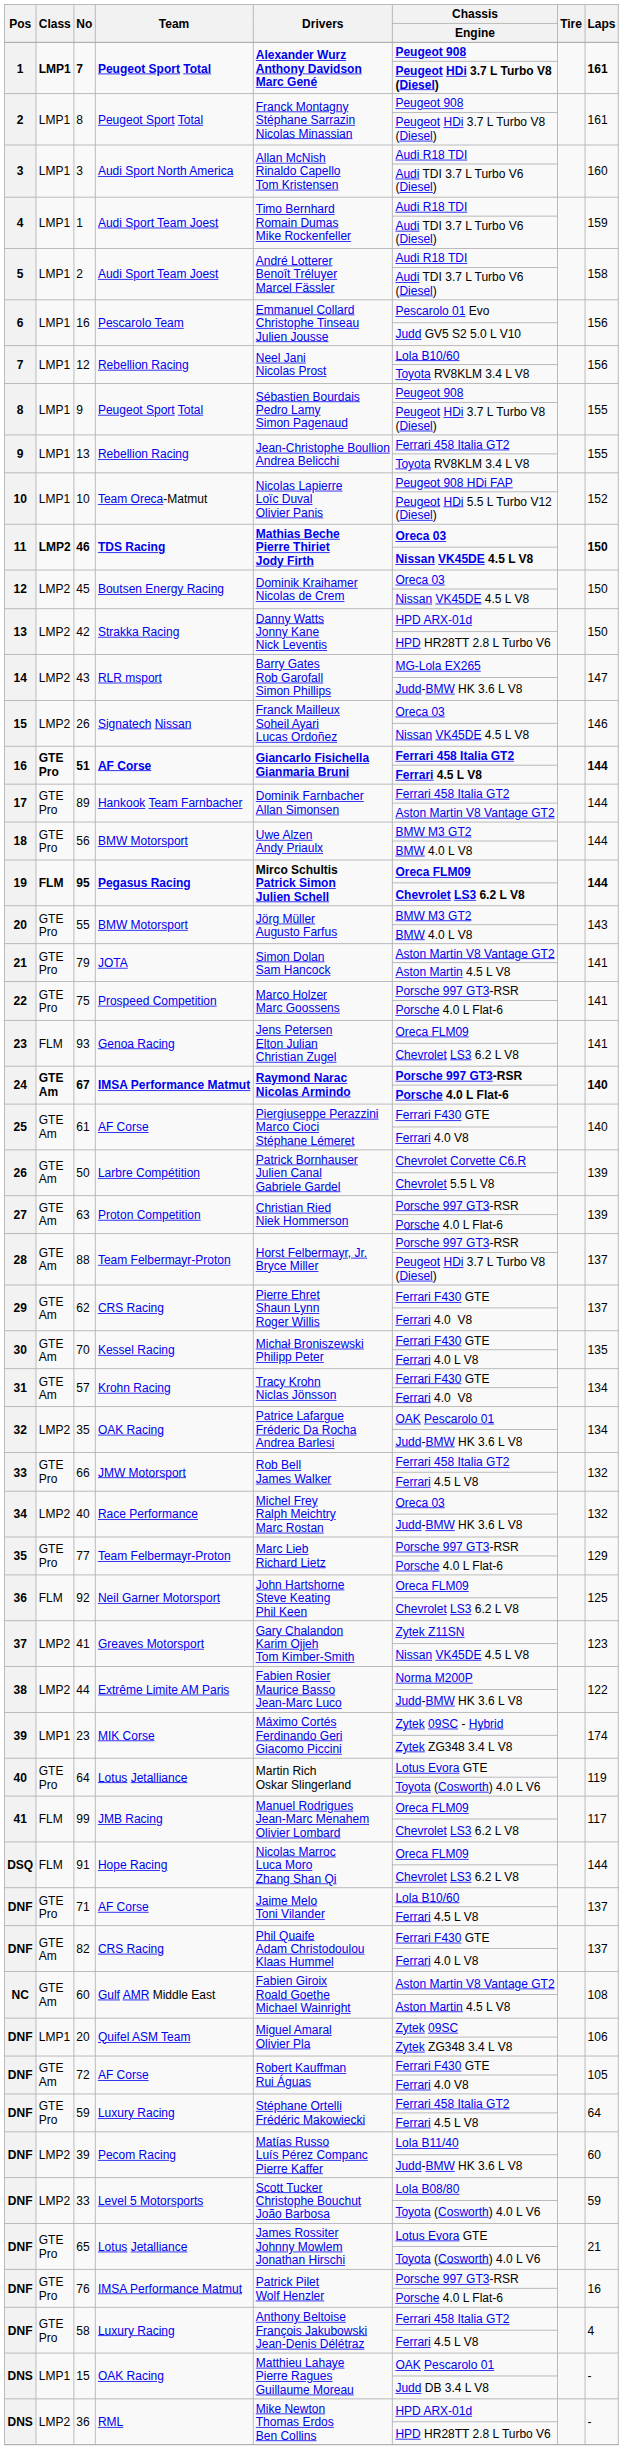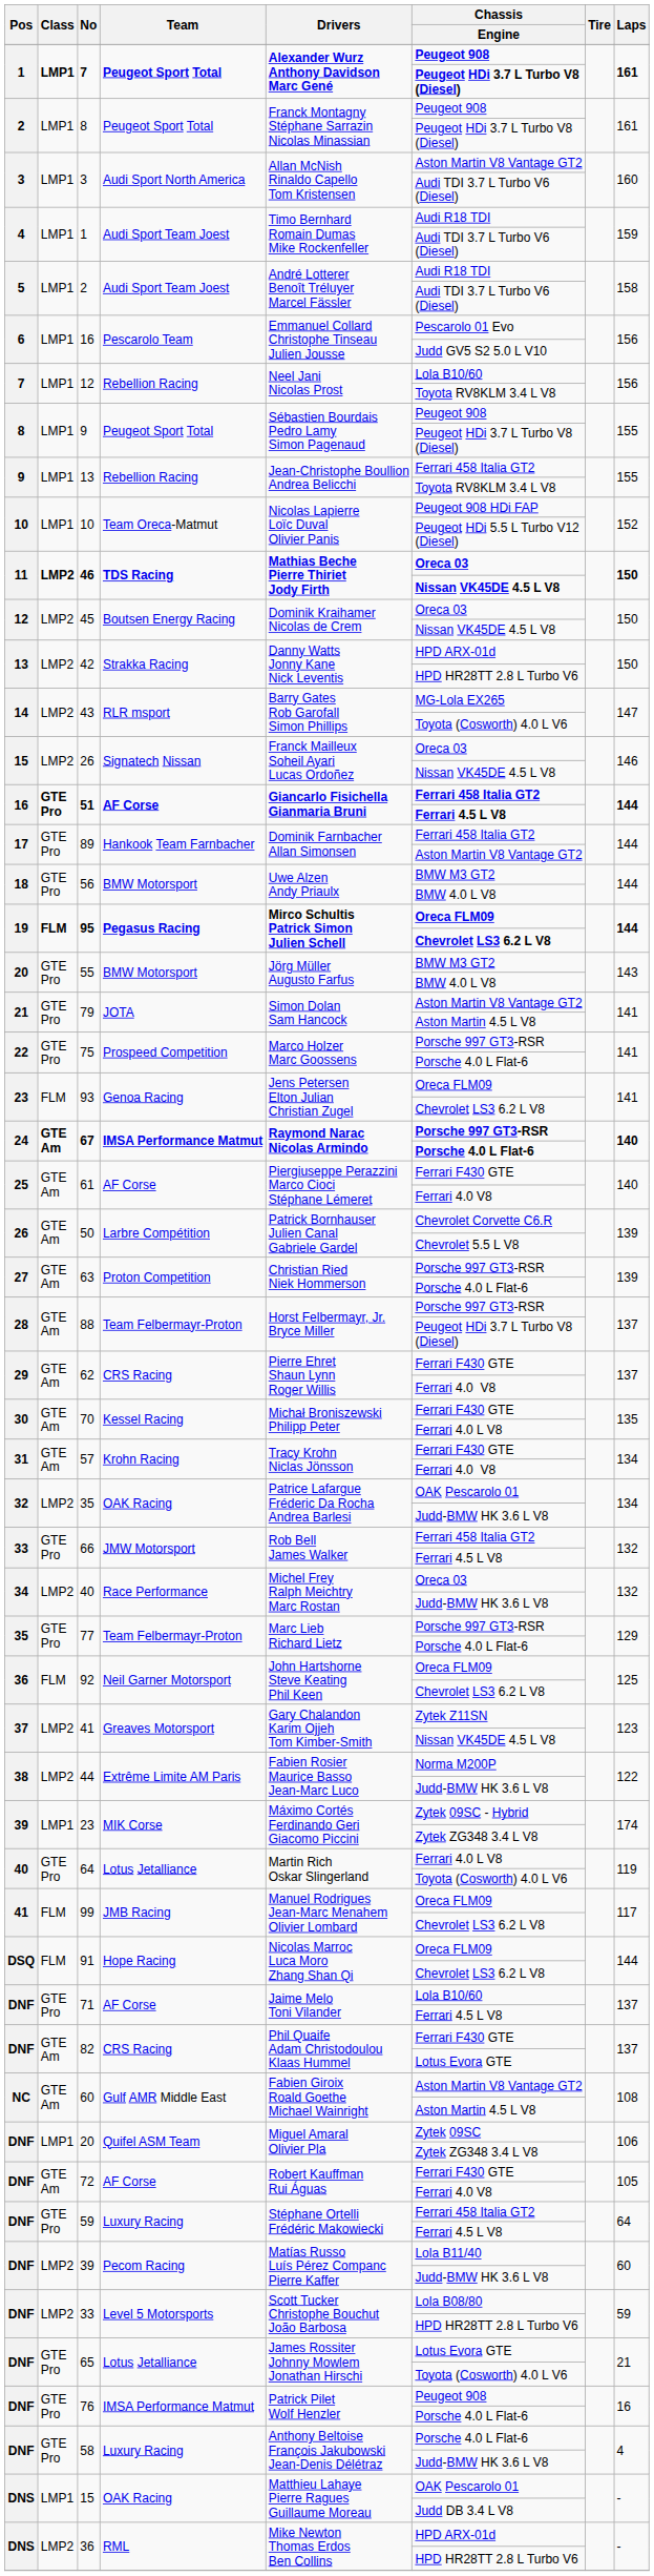row 7 | Chassis / Engine: Audi R18 TDI -> Aston Martin V8 Vantage GT2
row 30 | Chassis / Engine: Judd-BMW HK 3.6 L V8 -> Toyota (Cosworth) 4.0 L V6
row 81 | Chassis / Engine: Lotus Evora GTE -> Ferrari 4.0 L V8
row 90 | Chassis / Engine: Ferrari 4.0 L V8 -> Lotus Evora GTE
row 102 | Chassis / Engine: Toyota (Cosworth) 4.0 L V6 -> HPD HR28TT 2.8 L Turbo V6
row 105 | Chassis / Engine: Porsche 997 GT3-RSR -> Peugeot 908
row 107 | Chassis / Engine: Ferrari 458 Italia GT2 -> Porsche 4.0 L Flat-6
row 108 | Chassis / Engine: Ferrari 4.5 L V8 -> Judd-BMW HK 3.6 L V8
